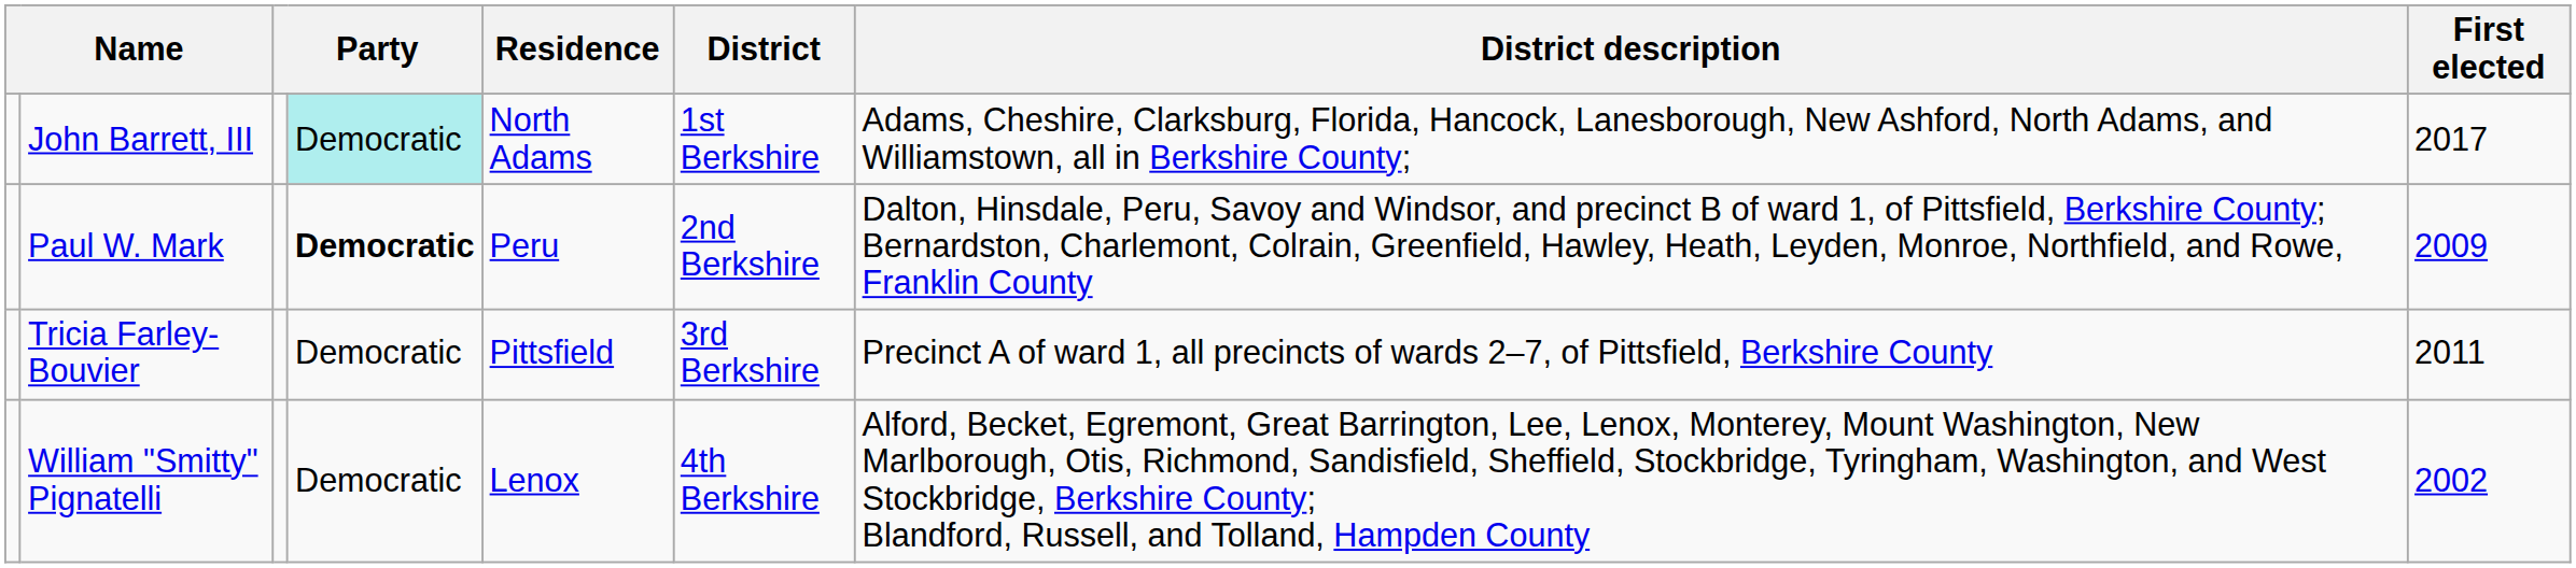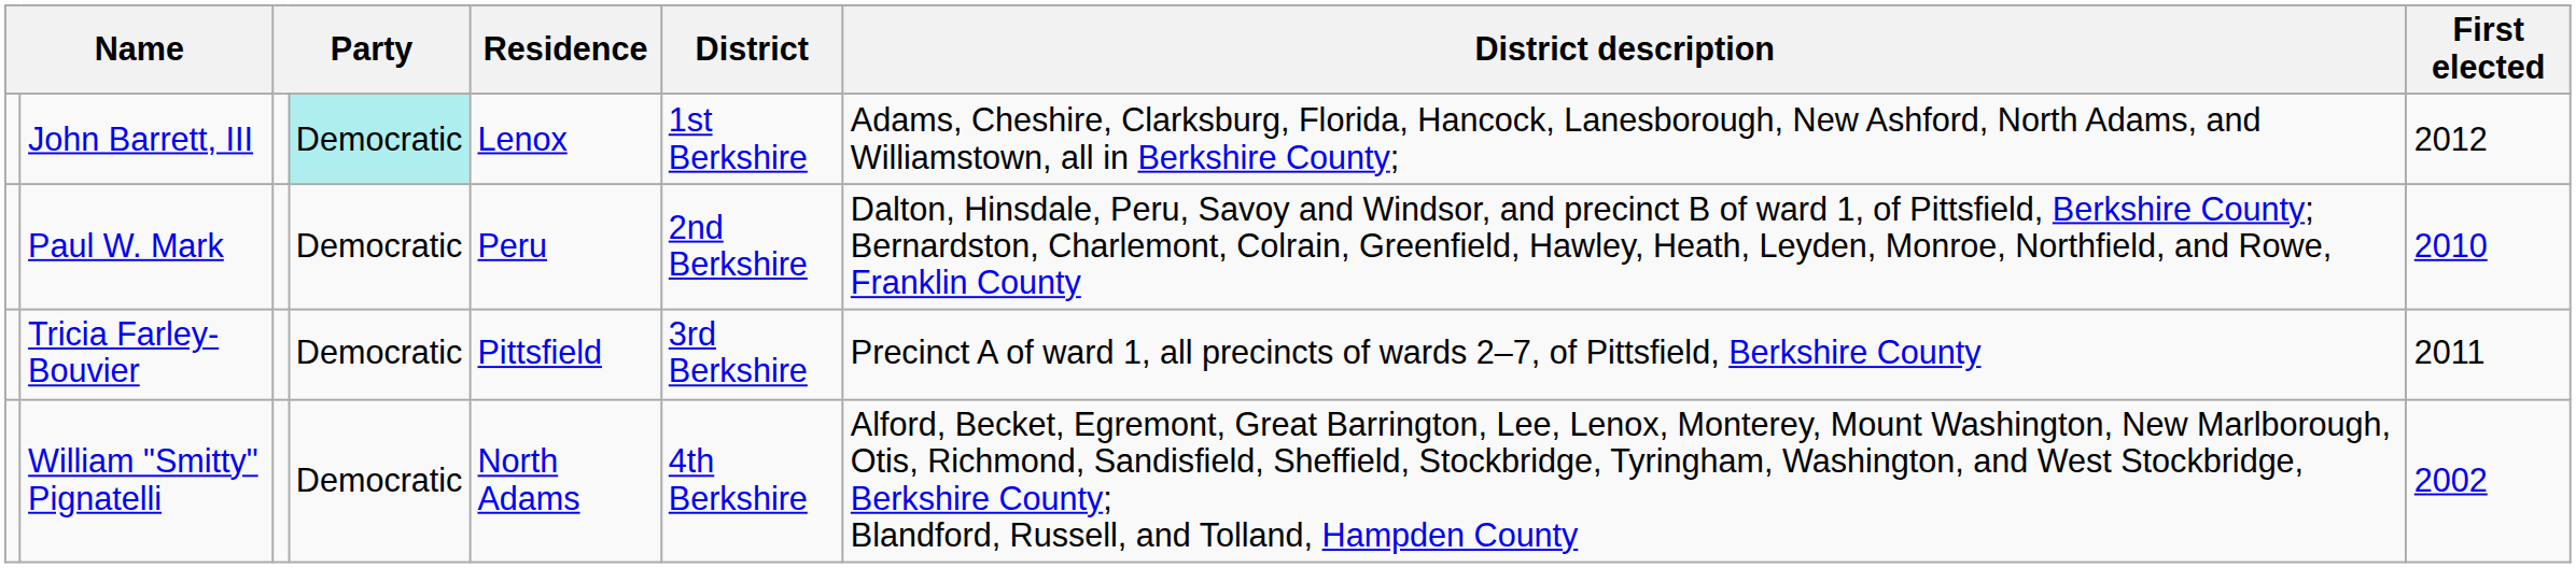John Barrett, III | Residence: North Adams -> Lenox
John Barrett, III | First elected: 2017 -> 2012
Paul W. Mark | column 4: bold -> normal
Paul W. Mark | First elected: 2009 -> 2010
William "Smitty" Pignatelli | Residence: Lenox -> North Adams
